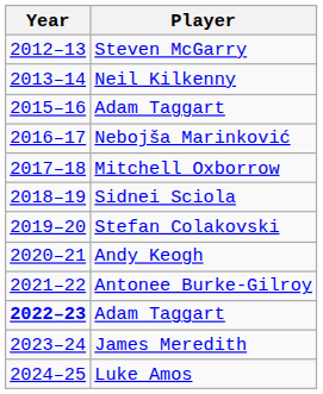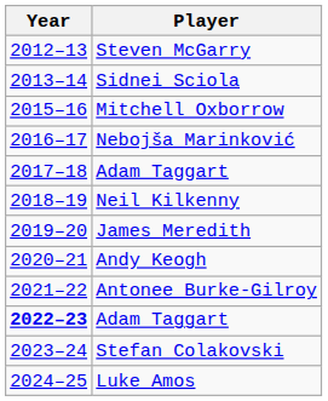row 3 | Player: Neil Kilkenny -> Sidnei Sciola
row 4 | Player: Adam Taggart -> Mitchell Oxborrow
row 6 | Player: Mitchell Oxborrow -> Adam Taggart
row 7 | Player: Sidnei Sciola -> Neil Kilkenny
row 8 | Player: Stefan Colakovski -> James Meredith
row 12 | Player: James Meredith -> Stefan Colakovski
